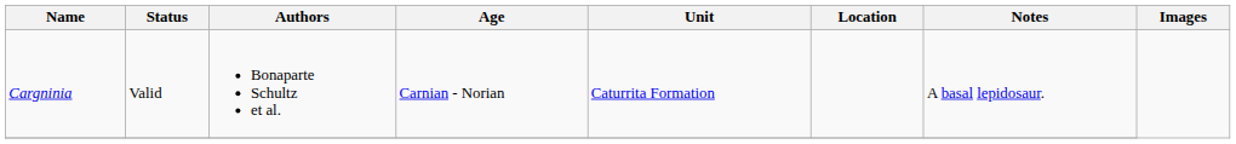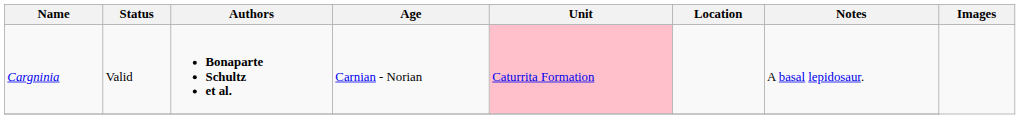Cargninia | Authors: normal -> bold
Cargninia | Unit: no background -> pink background
